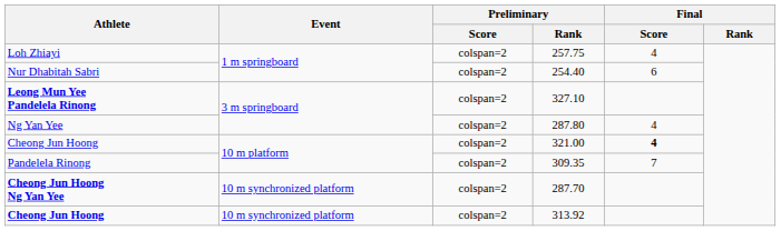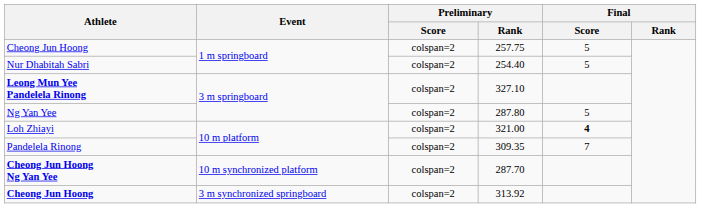257.75 | Athlete: Loh Zhiayi -> Cheong Jun Hoong
257.75 | Final / Score: 4 -> 5
254.40 | Final / Score: 6 -> 5
287.80 | Final / Score: 4 -> 5
321.00 | Athlete: Cheong Jun Hoong -> Loh Zhiayi
313.92 | Event: 10 m synchronized platform -> 3 m synchronized springboard
